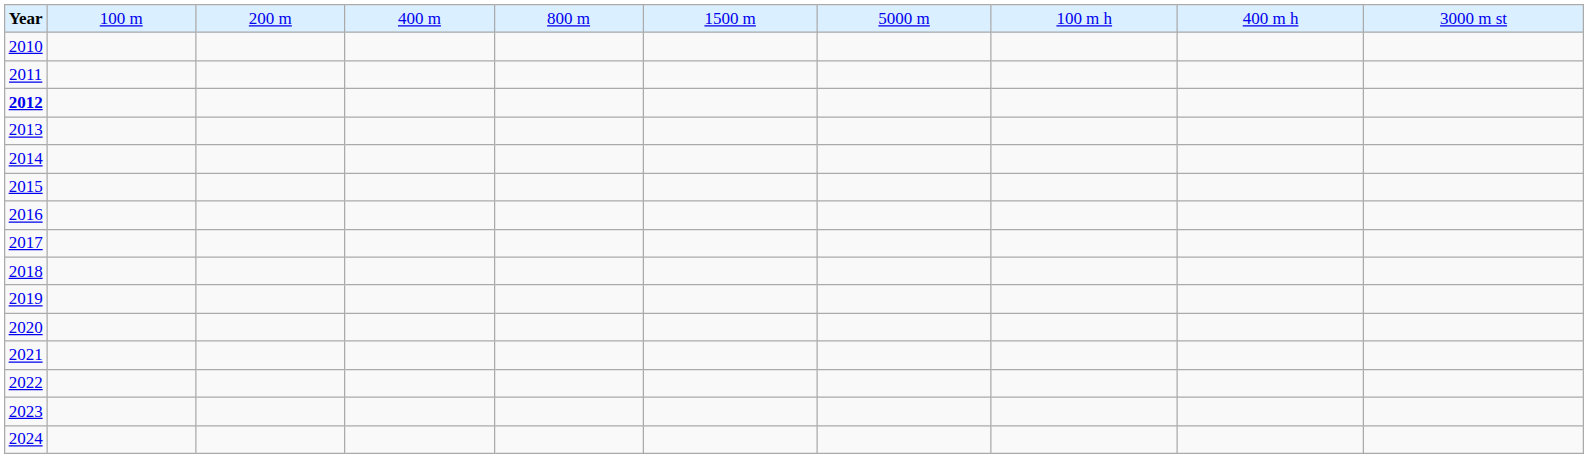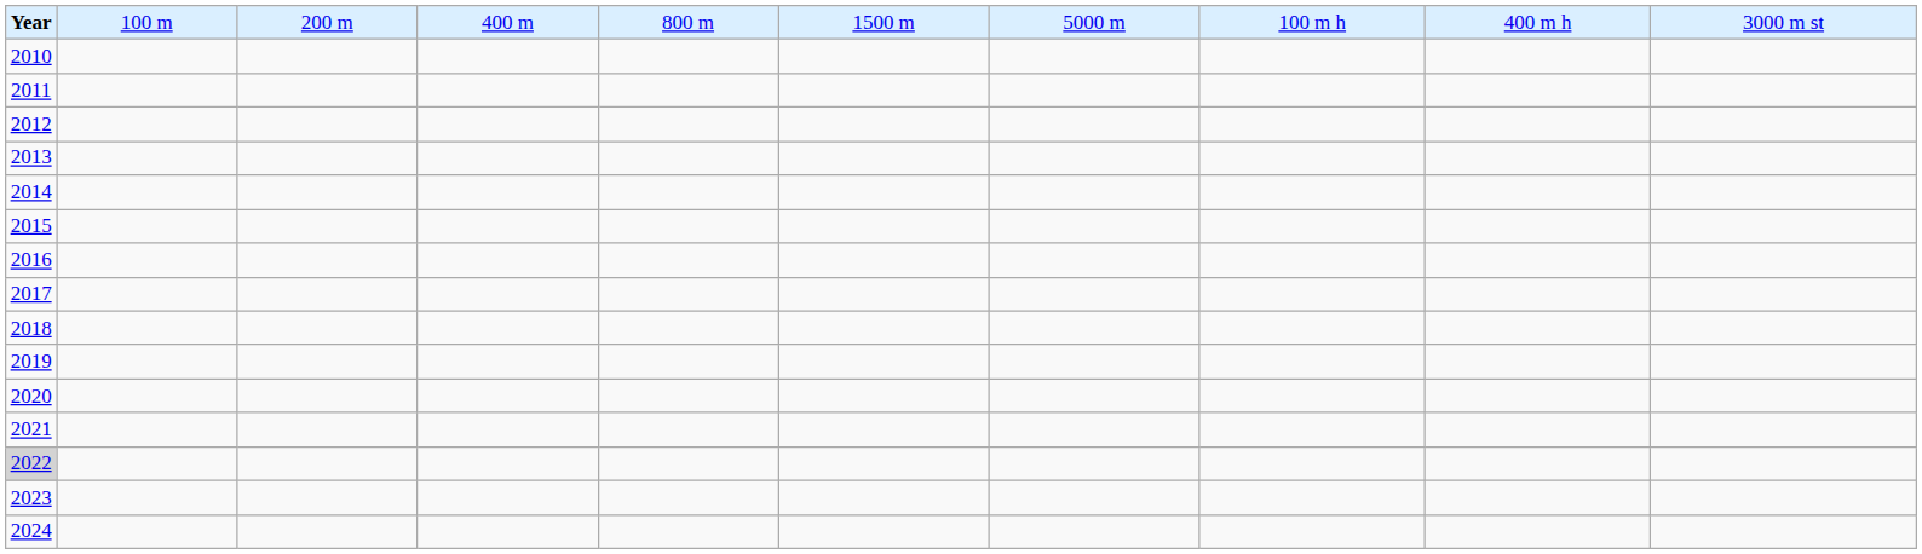2012 | column 1: bold -> normal
2022 | column 1: no background -> lightgrey background
